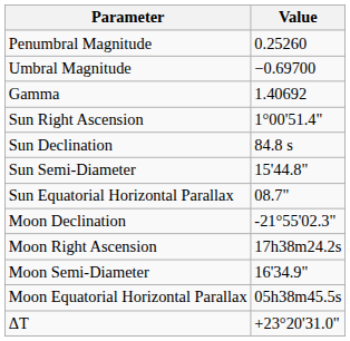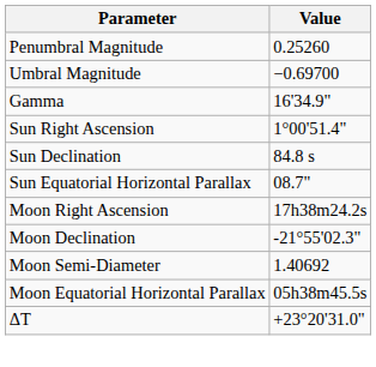Gamma | Value: 1.40692 -> 16'34.9"
- row: Sun Semi-Diameter | 15'44.8"
rows swapped: Moon Right Ascension <-> Moon Declination
Moon Semi-Diameter | Value: 16'34.9" -> 1.40692
